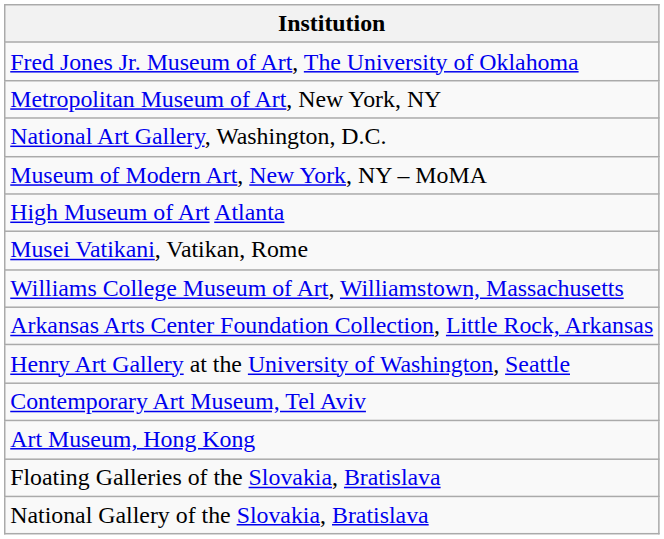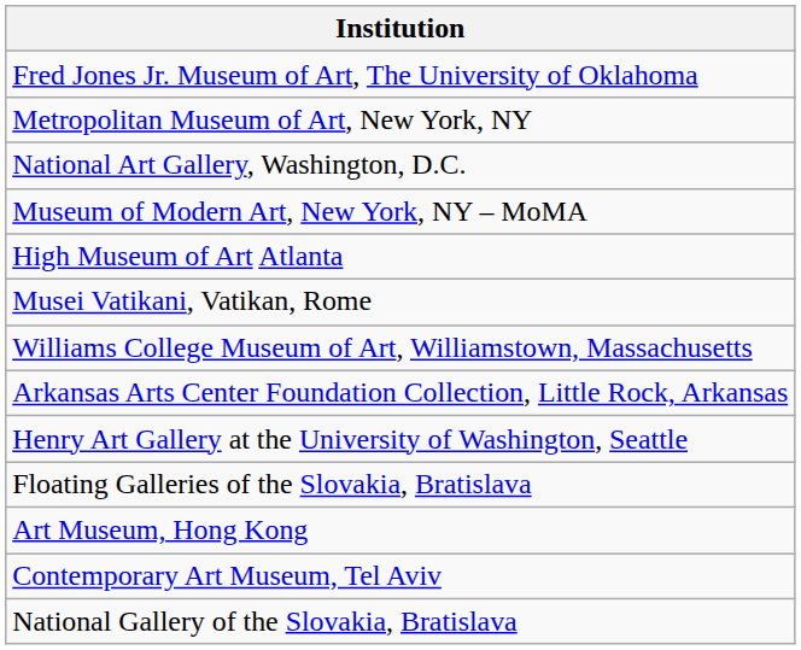row 11 | column 1: Contemporary Art Museum, Tel Aviv -> Floating Galleries of the Slovakia, Bratislava
row 13 | column 1: Floating Galleries of the Slovakia, Bratislava -> Contemporary Art Museum, Tel Aviv
